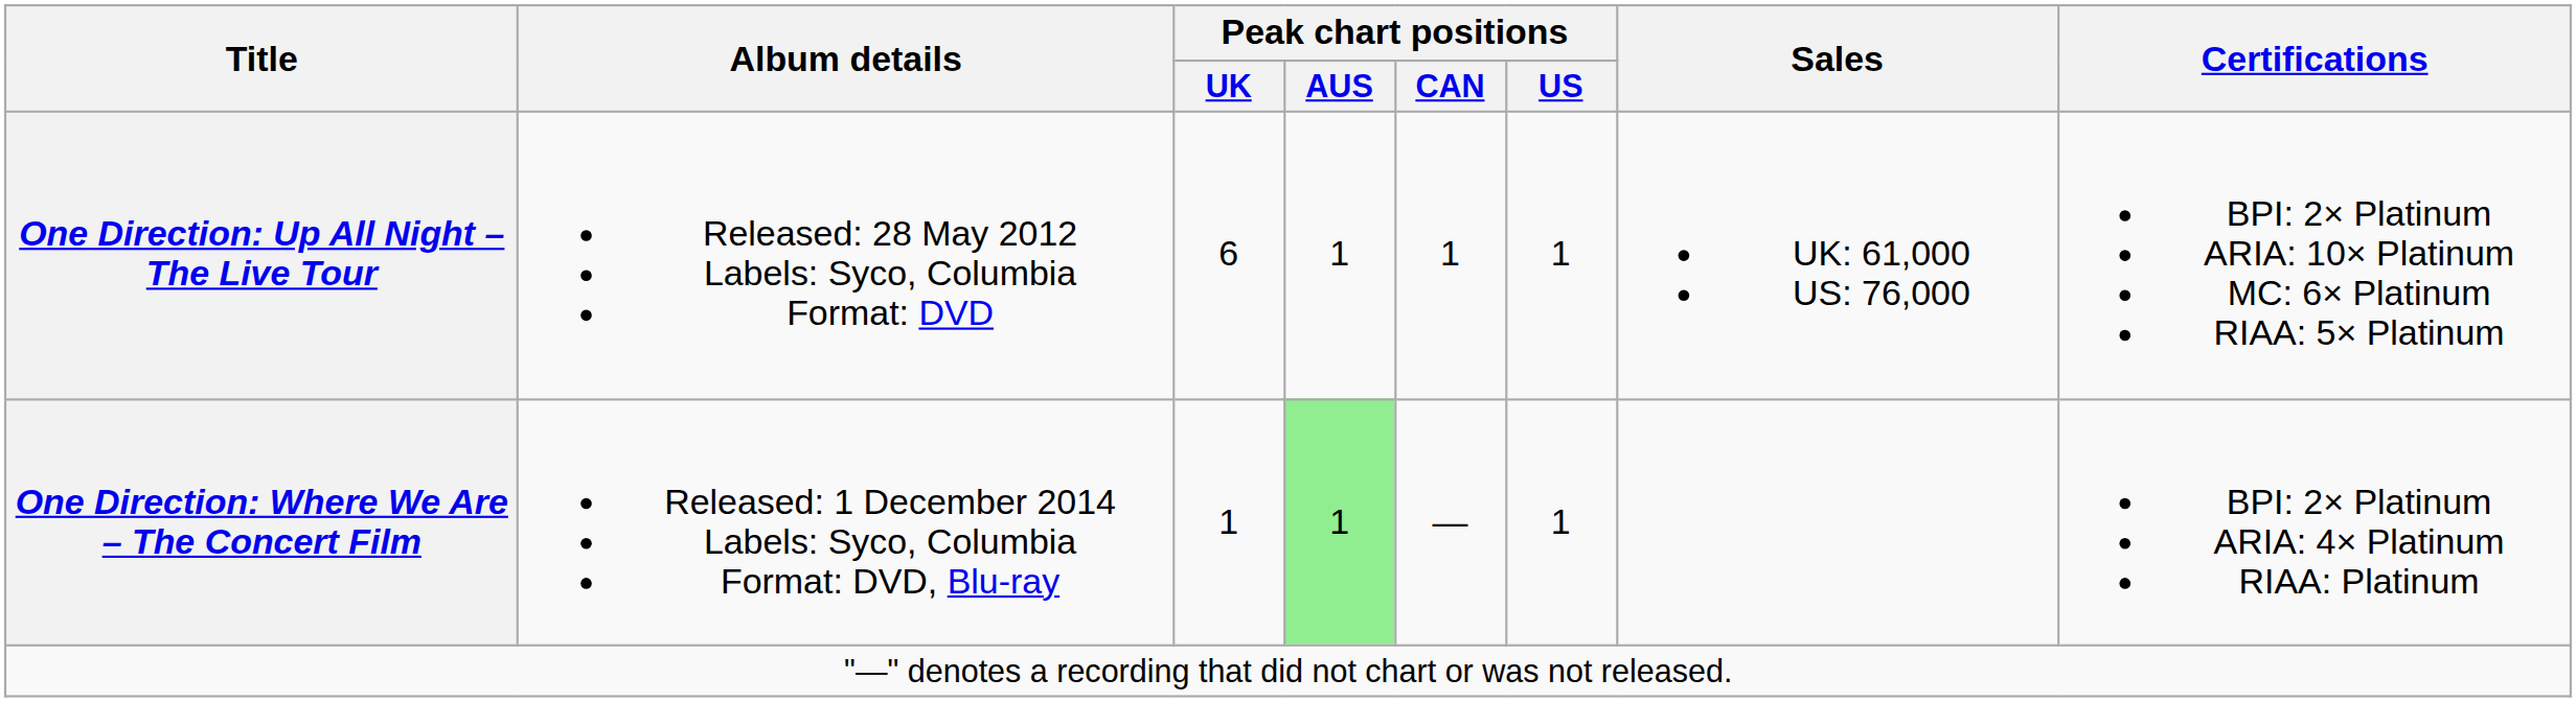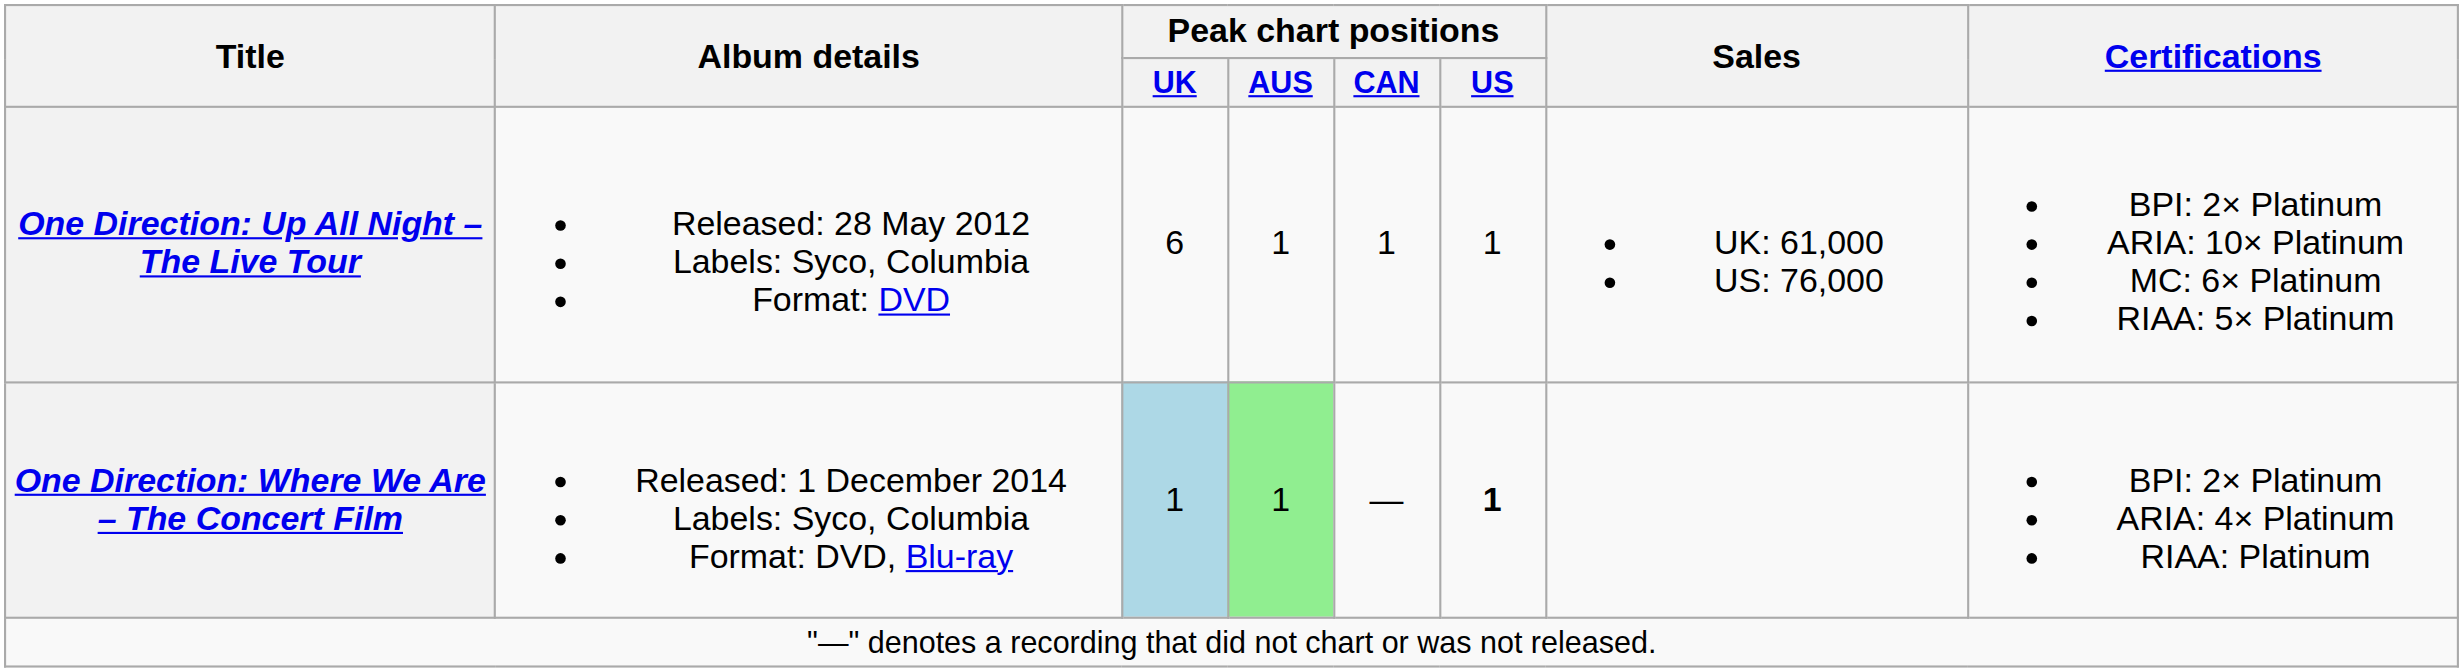One Direction: Where We Are – The Concert Film | Peak chart positions / UK: no background -> lightblue background
One Direction: Where We Are – The Concert Film | Peak chart positions / US: normal -> bold
